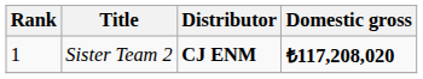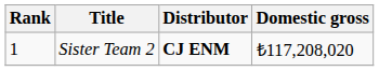Sister Team 2 | Domestic gross: bold -> normal
